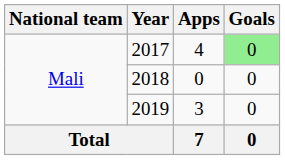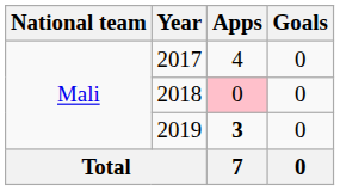2017 | Goals: lightgreen background -> no background
2018 | Apps: no background -> pink background
2019 | Apps: normal -> bold
